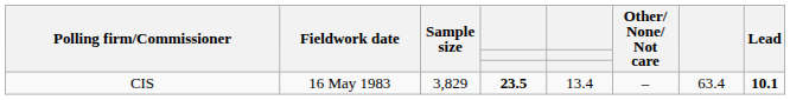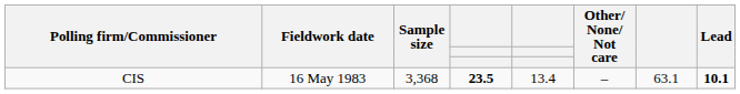CIS | Sample size: 3,829 -> 3,368
CIS | column 7: 63.4 -> 63.1
